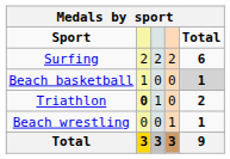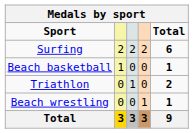Beach basketball | Total: lightgrey background -> no background
Triathlon | column 2: bold -> normal
